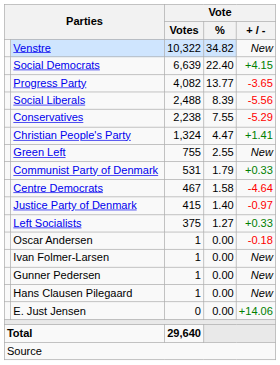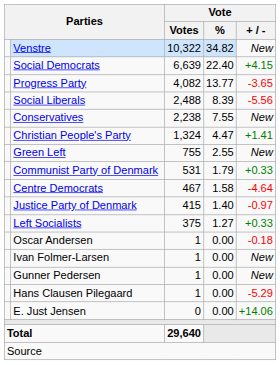Conservatives | Vote / + / -: -5.29 -> New
Hans Clausen Pilegaard | Vote / + / -: New -> -5.29
